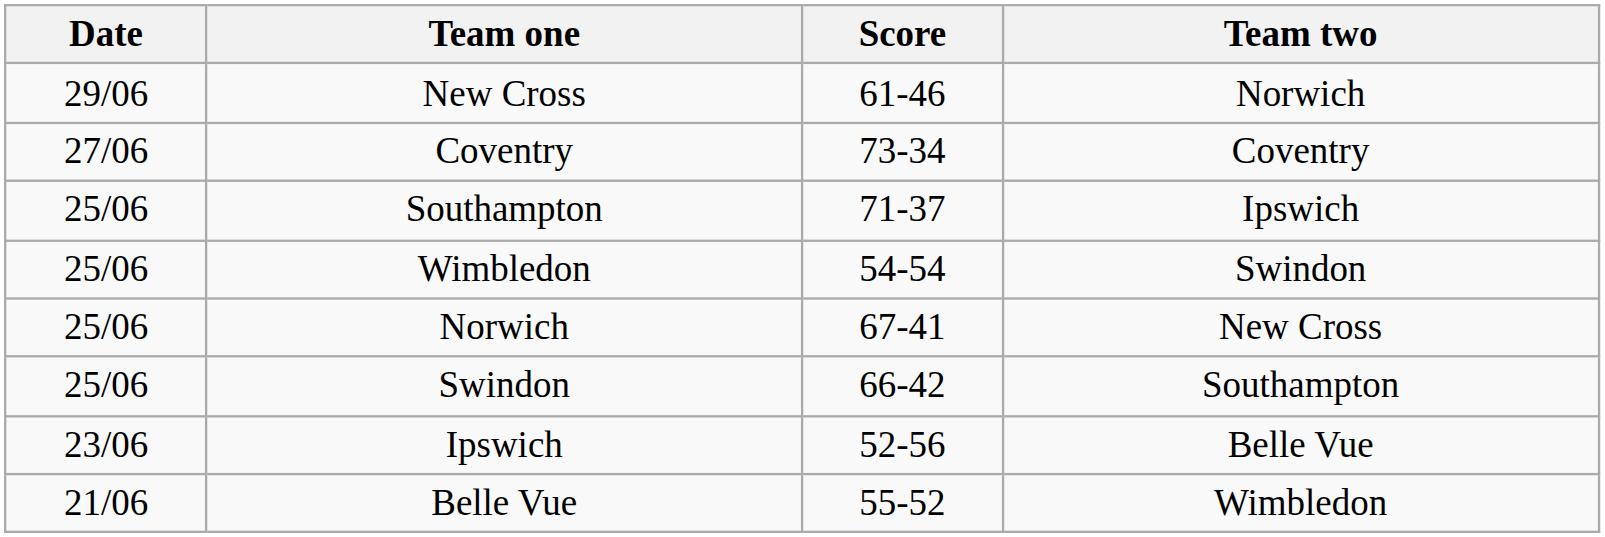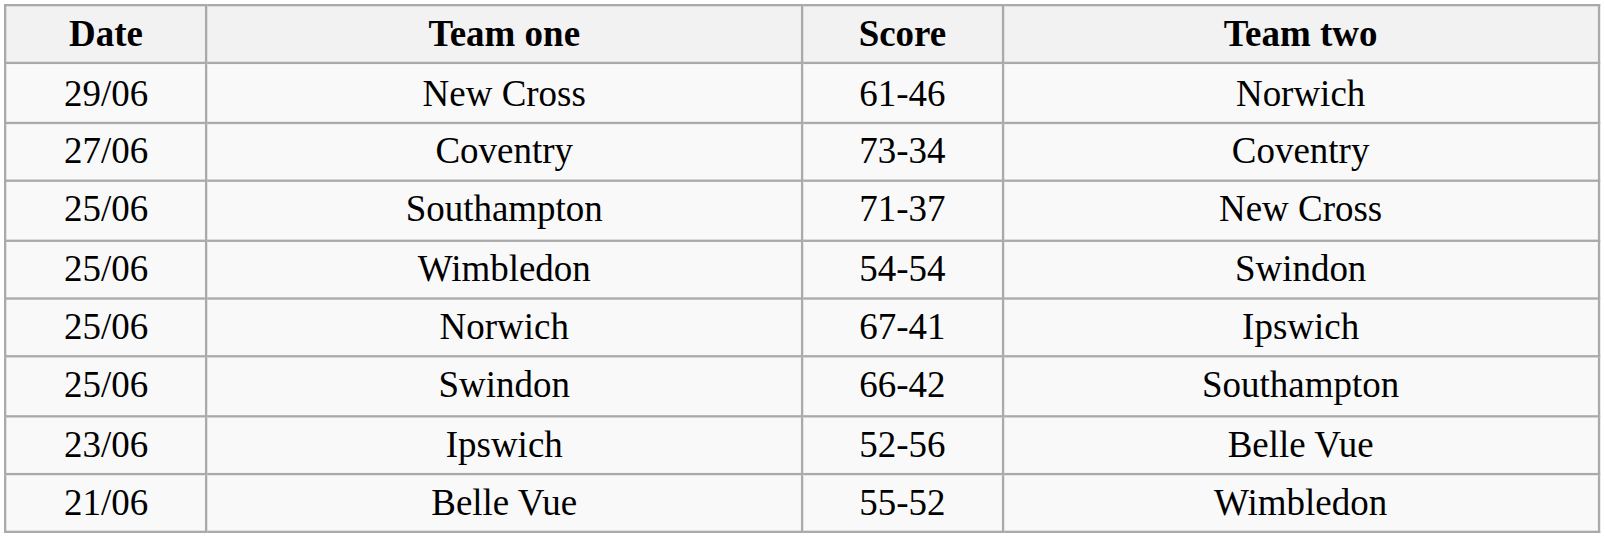row 4 | Team two: Ipswich -> New Cross
row 6 | Team two: New Cross -> Ipswich
